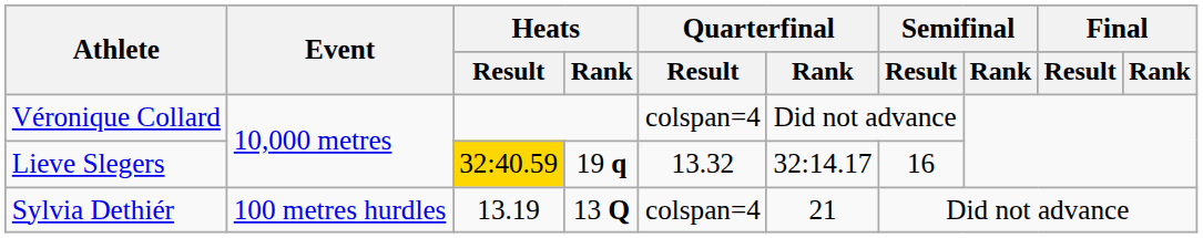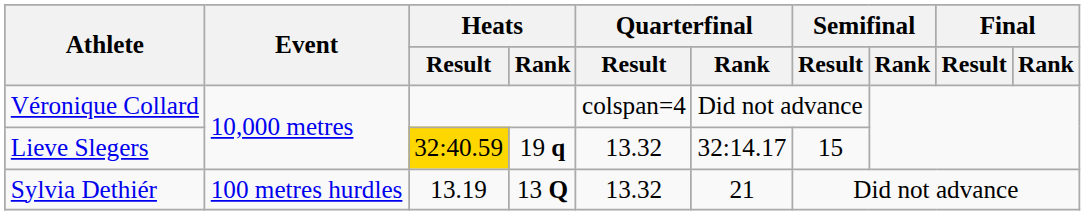Lieve Slegers | Semifinal / Result: 16 -> 15
Sylvia Dethiér | Quarterfinal / Result: colspan=4 -> 13.32
